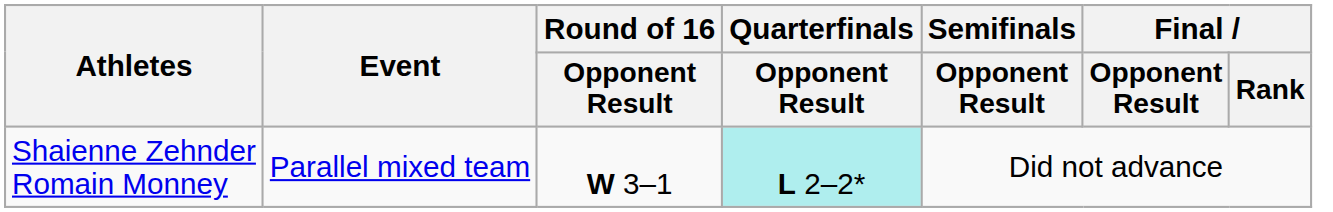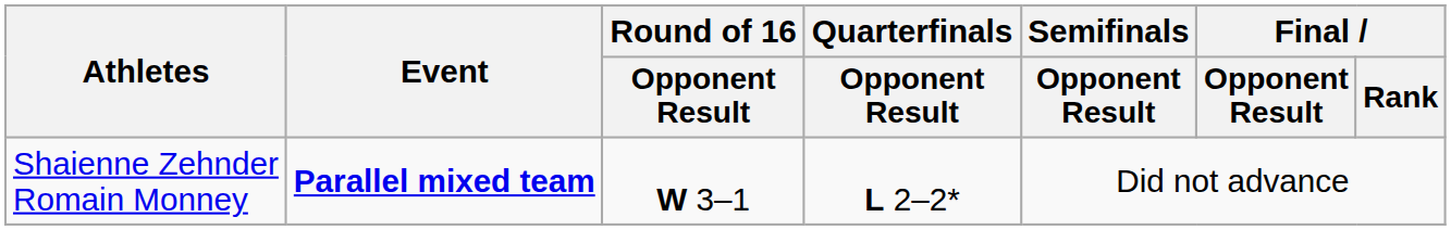Shaienne Zehnder Romain Monney | Event: normal -> bold
Shaienne Zehnder Romain Monney | Quarterfinals / Opponent Result: paleturquoise background -> no background
